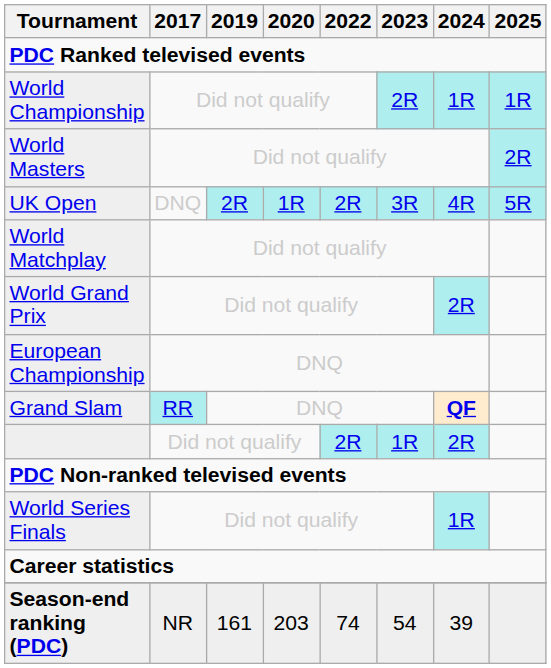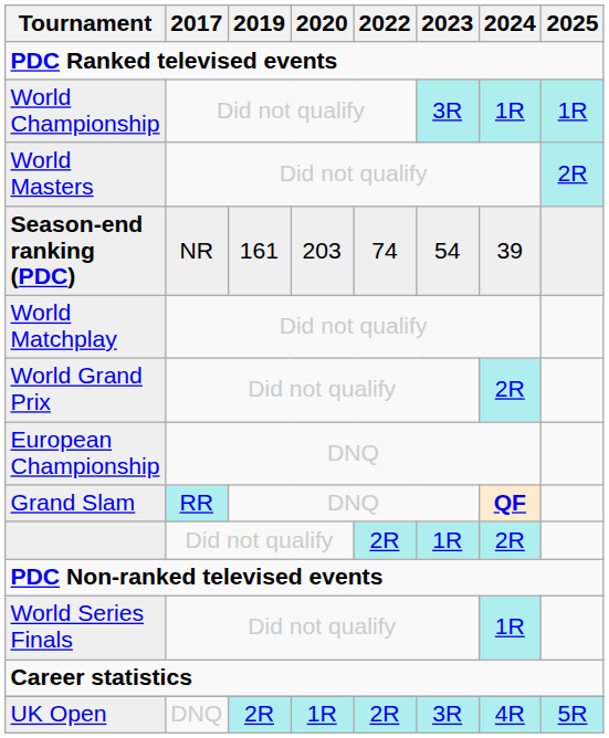World Championship | 2023: 2R -> 3R
rows swapped: UK Open <-> Season-end ranking (PDC)
